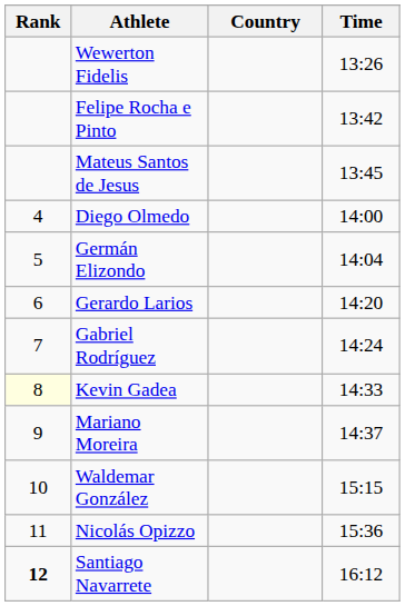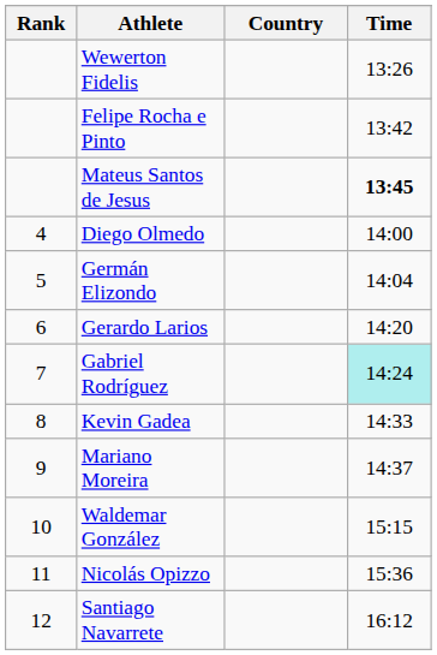Mateus Santos de Jesus | Time: normal -> bold
Gabriel Rodríguez | Time: no background -> paleturquoise background
Kevin Gadea | Rank: lightyellow background -> no background
Santiago Navarrete | Rank: bold -> normal
